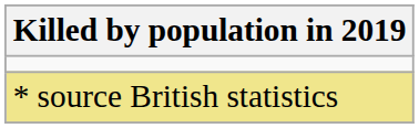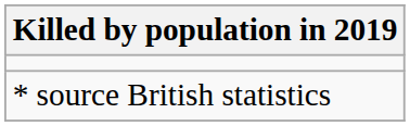row 3 | column 1: khaki background -> no background
